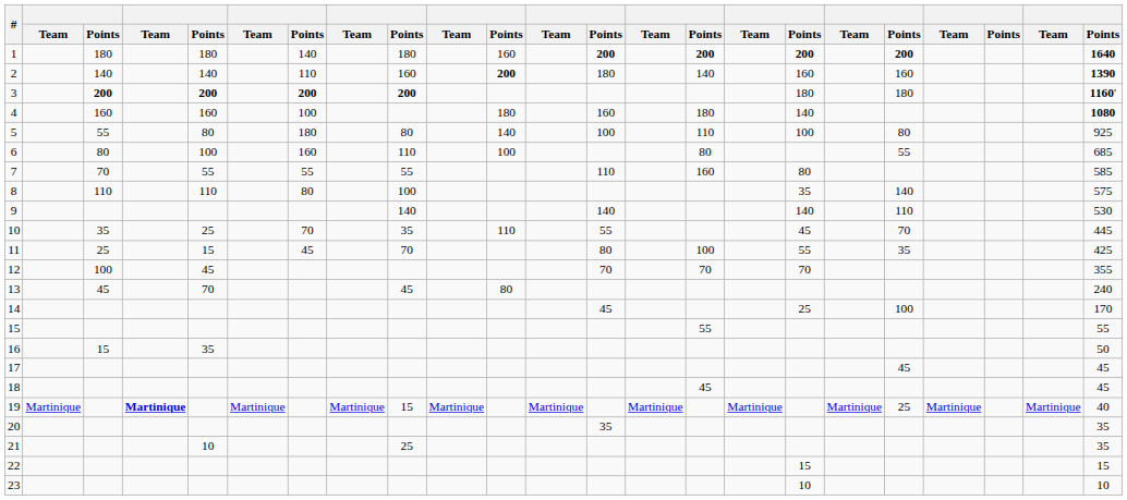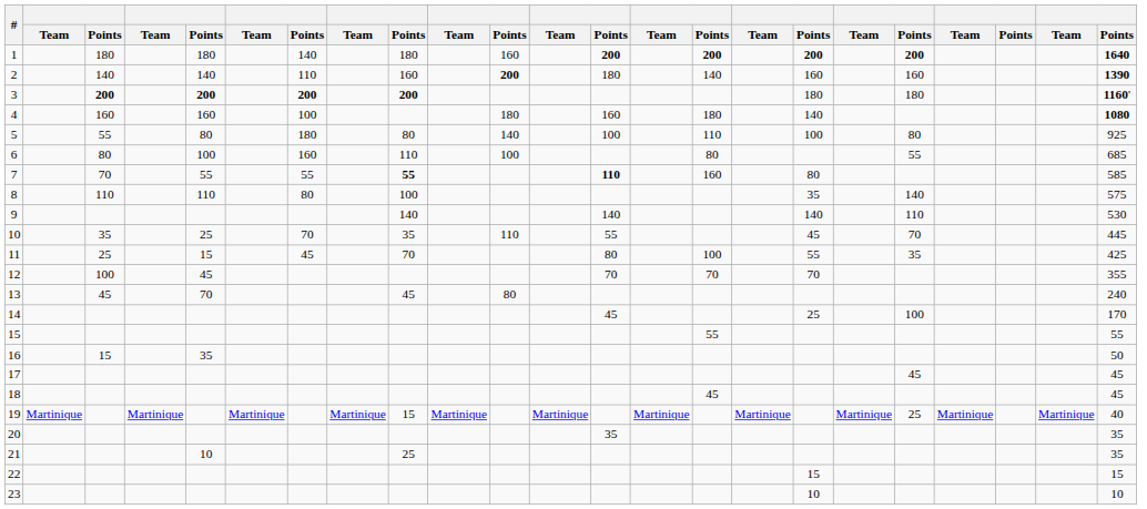7 | column 9: normal -> bold
7 | column 13: normal -> bold
19 | column 4: bold -> normal
